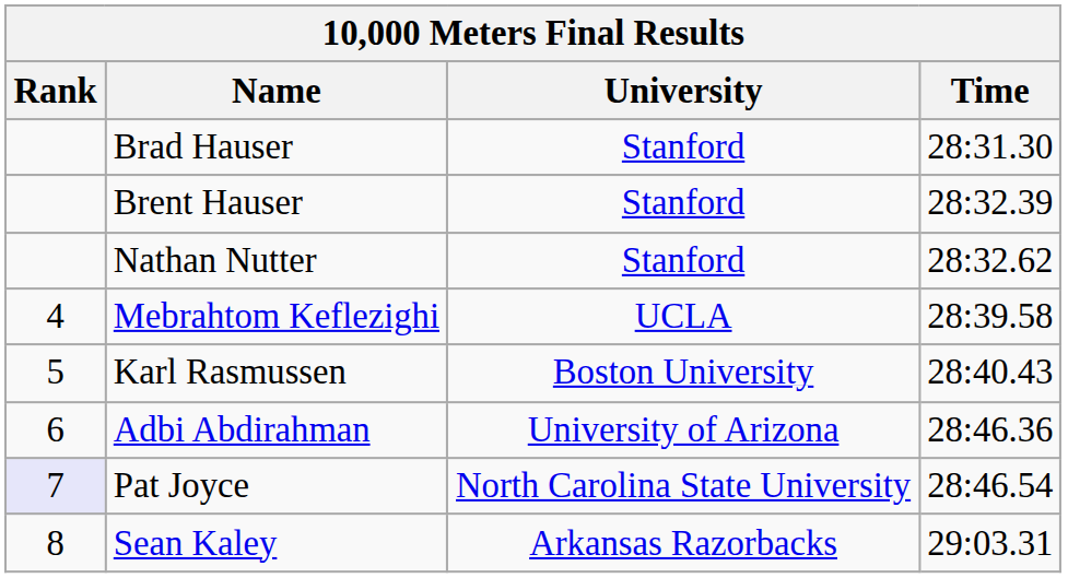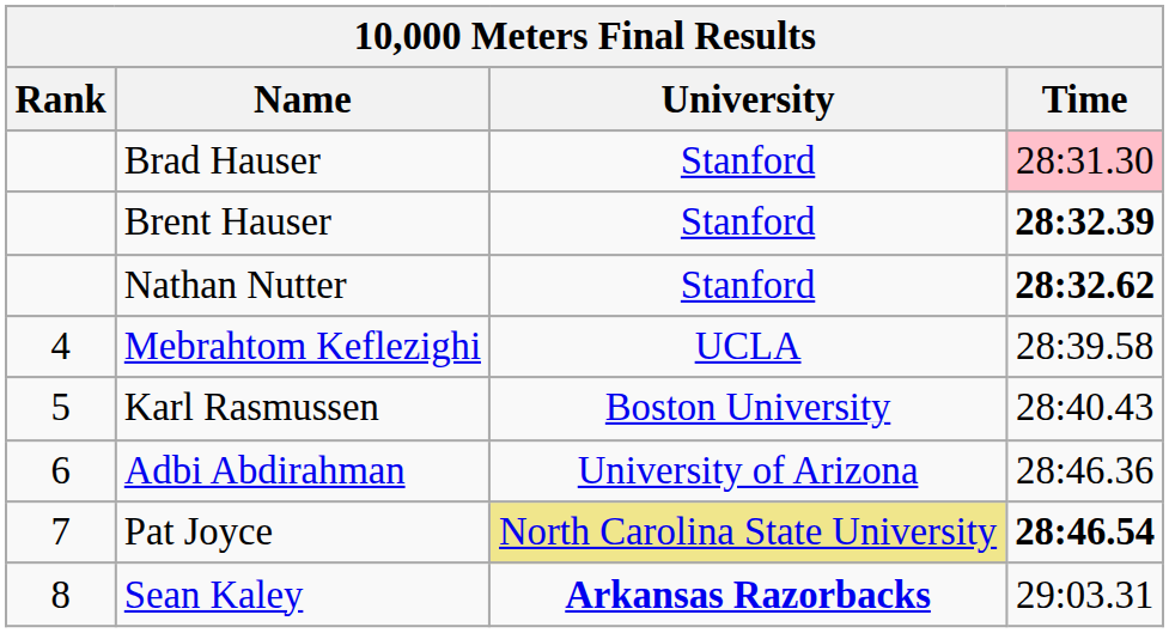Brad Hauser | Time: no background -> pink background
Brent Hauser | Time: normal -> bold
Nathan Nutter | Time: normal -> bold
Pat Joyce | Rank: lavender background -> no background
Pat Joyce | University: no background -> khaki background
Pat Joyce | Time: normal -> bold
Sean Kaley | University: normal -> bold
